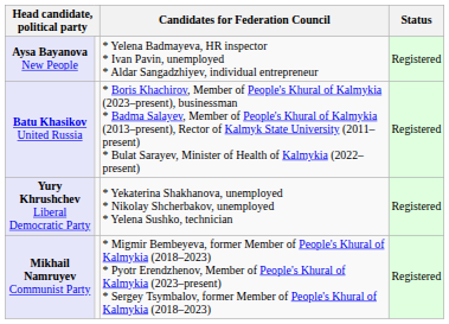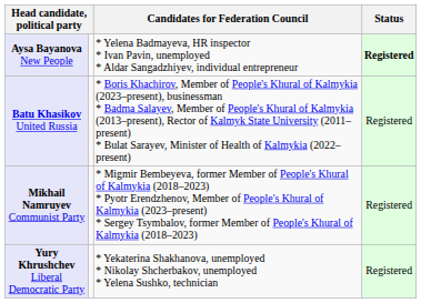Aysa Bayanova New People | Status: normal -> bold
rows swapped: Yury Khrushchev Liberal Democratic Party <-> Mikhail Namruyev Communist Party
